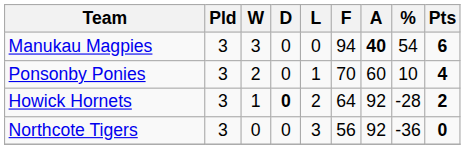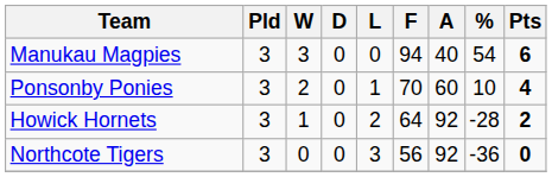Manukau Magpies | A: bold -> normal
Howick Hornets | D: bold -> normal
